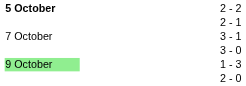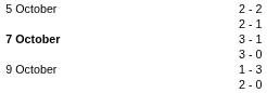2 - 2 | column 1: bold -> normal
3 - 1 | column 1: normal -> bold
1 - 3 | column 1: lightgreen background -> no background
